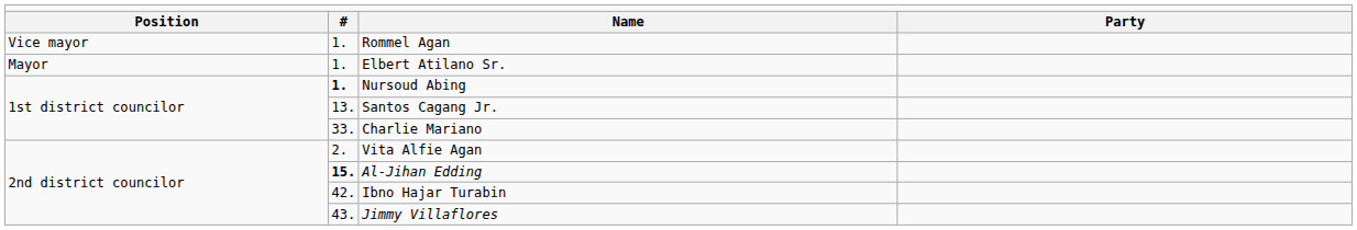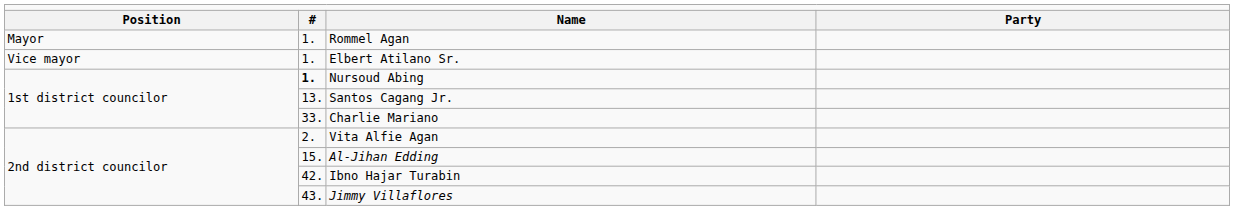Rommel Agan | column 1: Vice mayor -> Mayor
Elbert Atilano Sr. | column 1: Mayor -> Vice mayor
Al-Jihan Edding | column 2: bold -> normal
